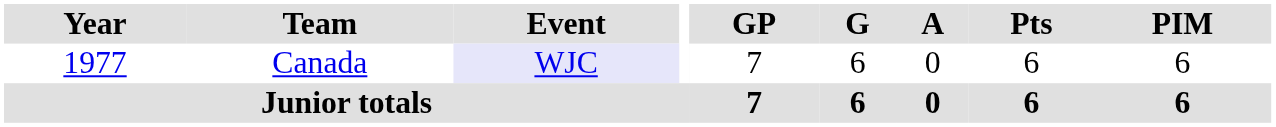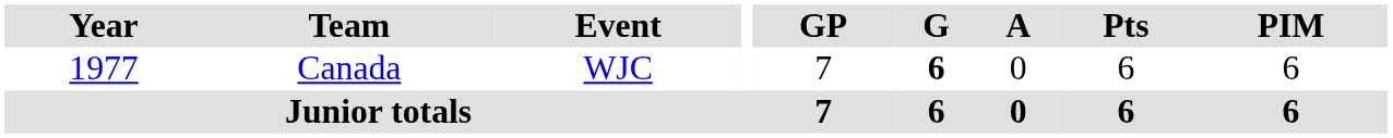Canada | Event: lavender background -> no background
Canada | G: normal -> bold
